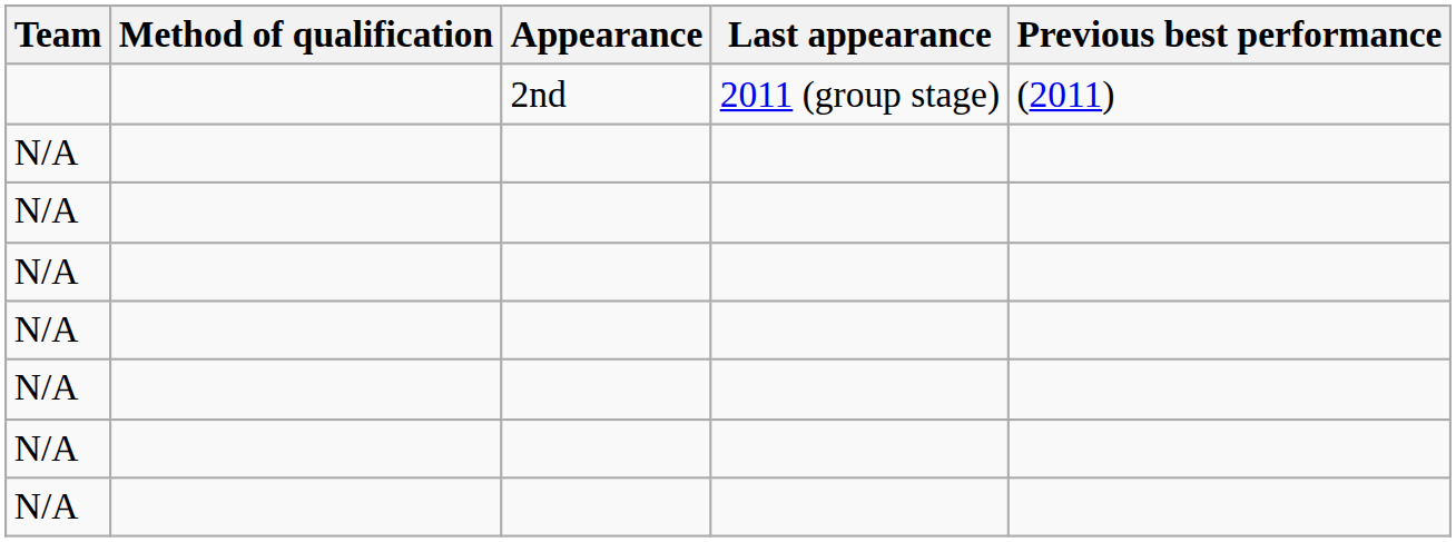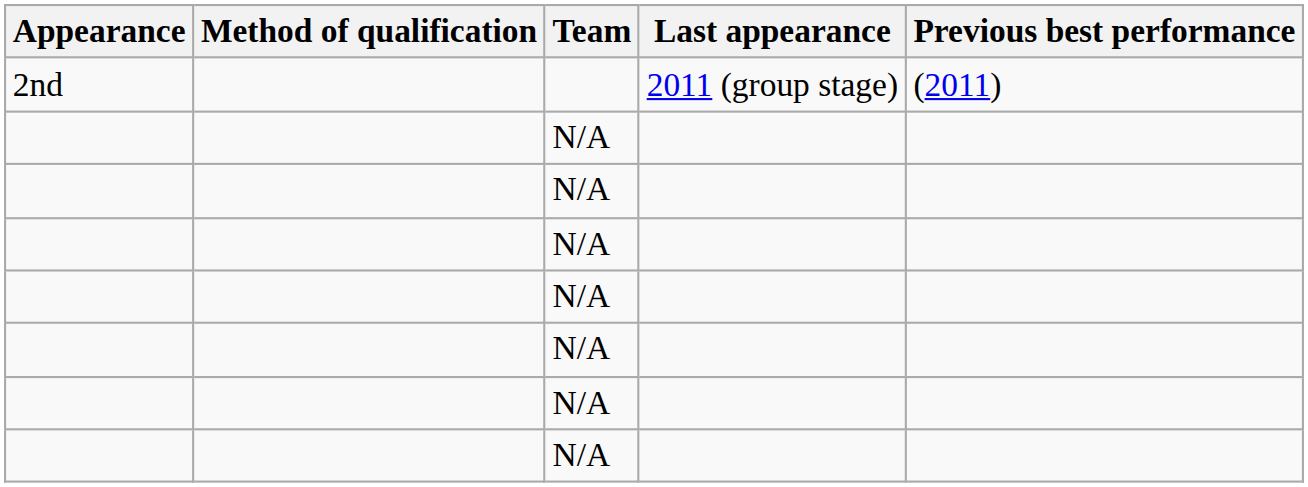columns swapped: Team <-> Appearance
